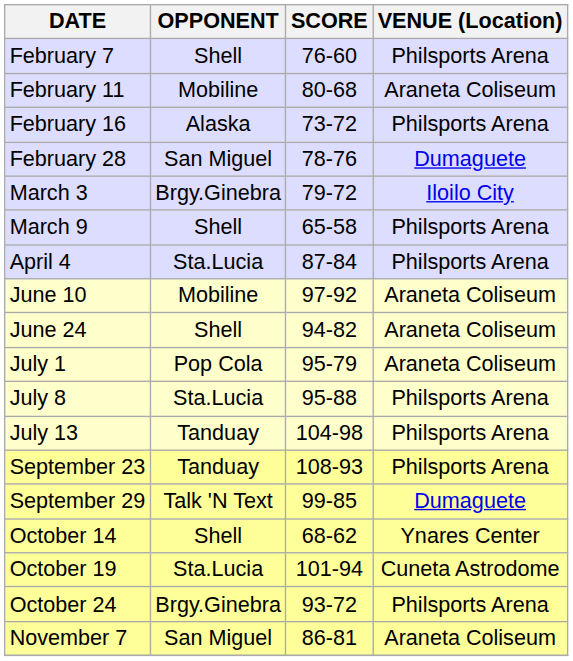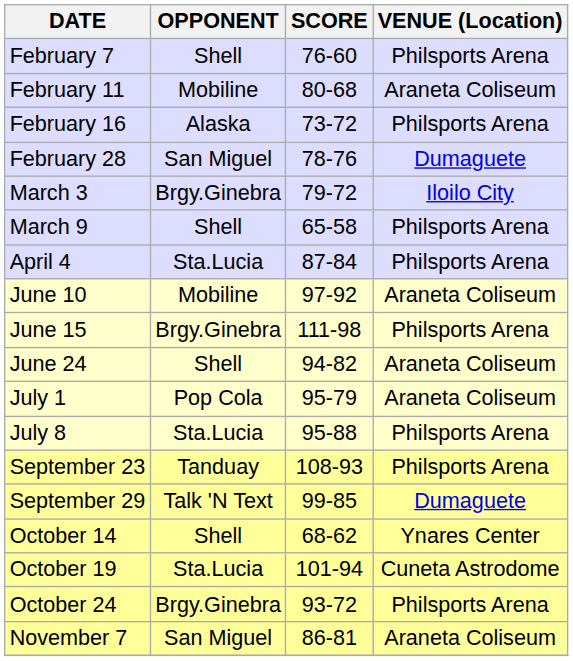+ row: June 15 | Brgy.Ginebra | 111-98 | Philsports Arena
- row: July 13 | Tanduay | 104-98 | Philsports Arena
